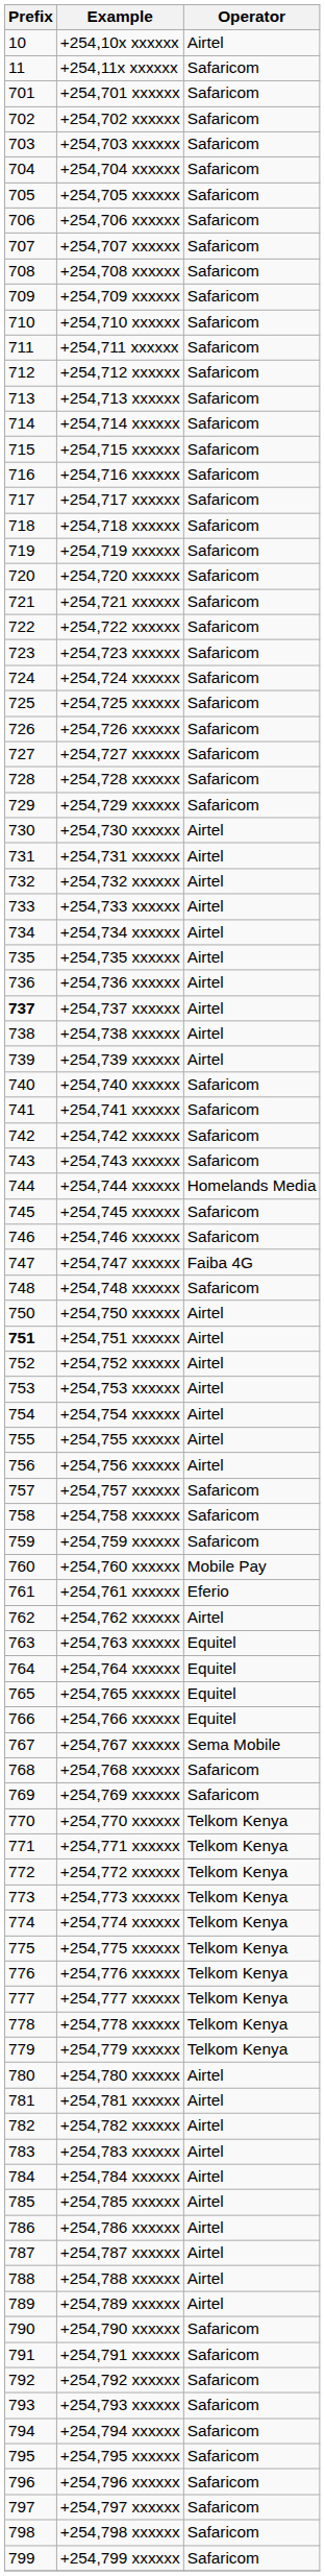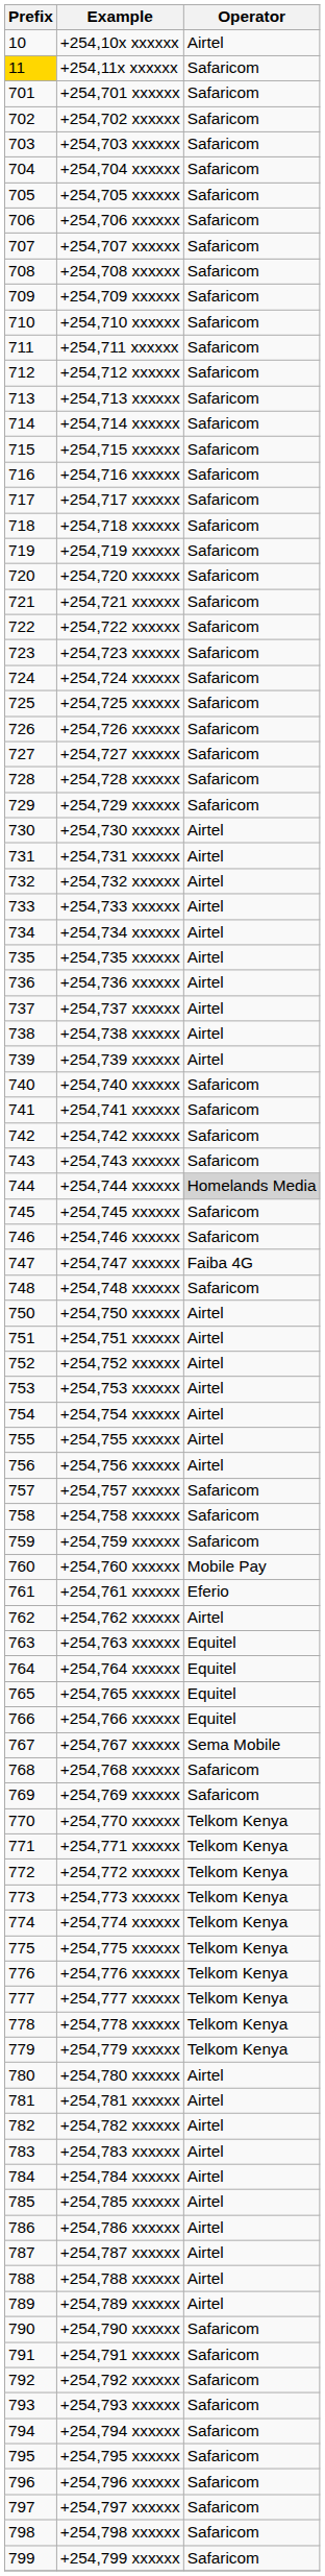+254,11x xxxxxx | Prefix: no background -> gold background
+254,737 xxxxxx | Prefix: bold -> normal
+254,744 xxxxxx | Operator: no background -> lightgrey background
+254,751 xxxxxx | Prefix: bold -> normal
